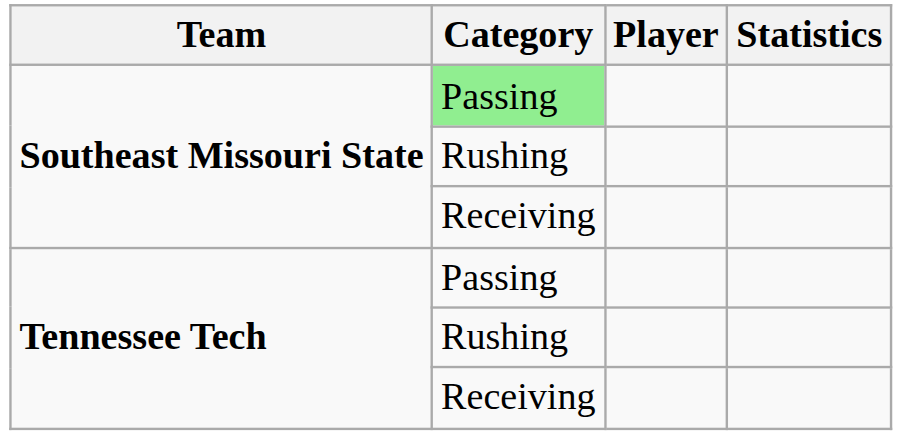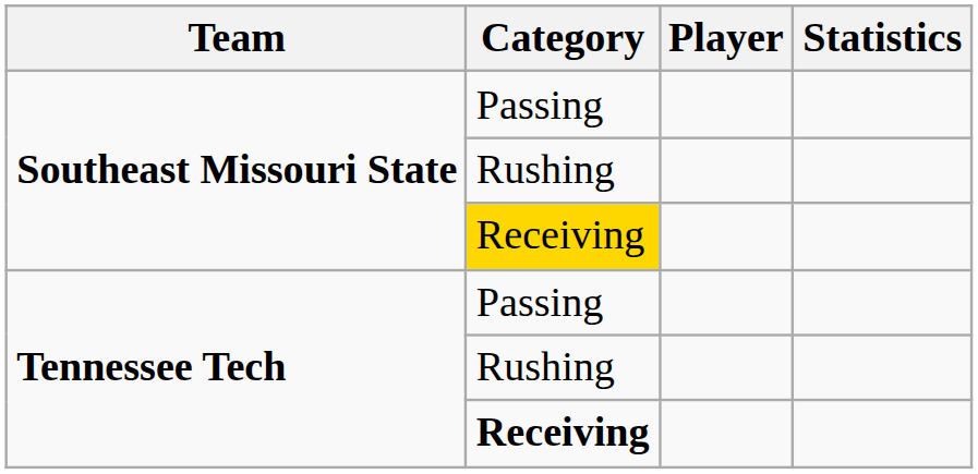Southeast Missouri State / Passing | Category: lightgreen background -> no background
Southeast Missouri State / Receiving | Category: no background -> gold background
Tennessee Tech / Receiving | Category: normal -> bold
